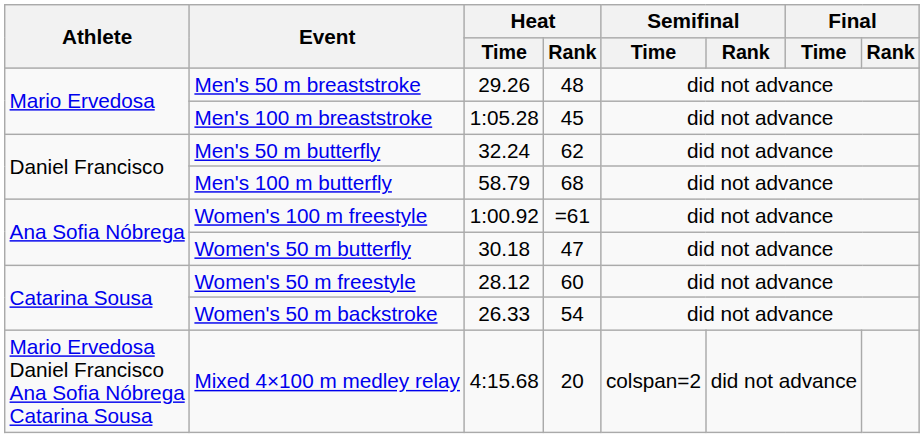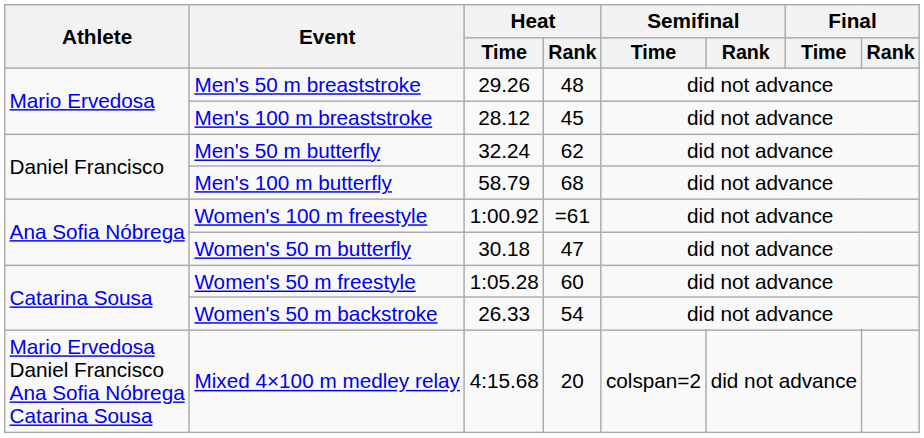Men's 100 m breaststroke | Heat / Time: 1:05.28 -> 28.12
Women's 50 m freestyle | Heat / Time: 28.12 -> 1:05.28
